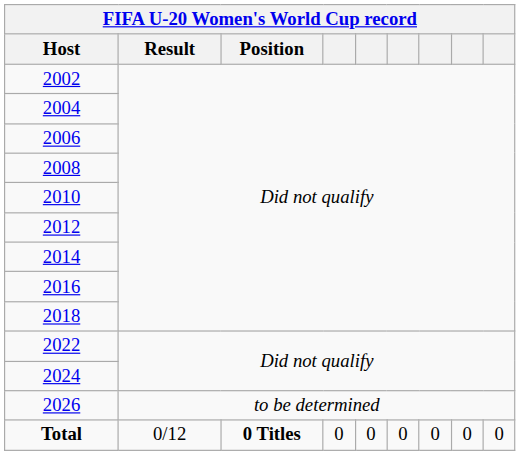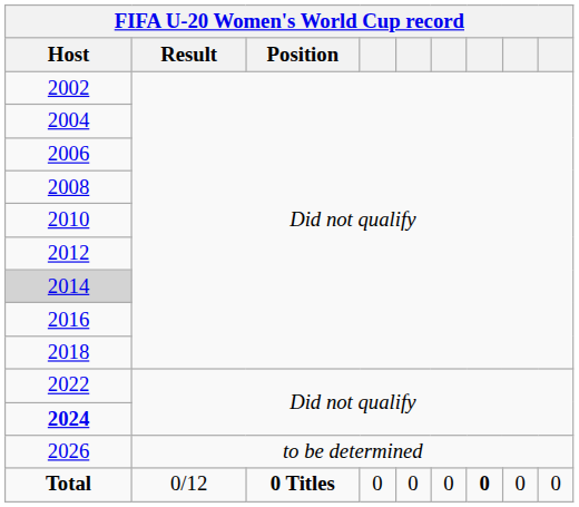2014 | FIFA U-20 Women's World Cup record / Host: no background -> lightgrey background
2024 | FIFA U-20 Women's World Cup record / Host: normal -> bold
Total | column 7: normal -> bold
